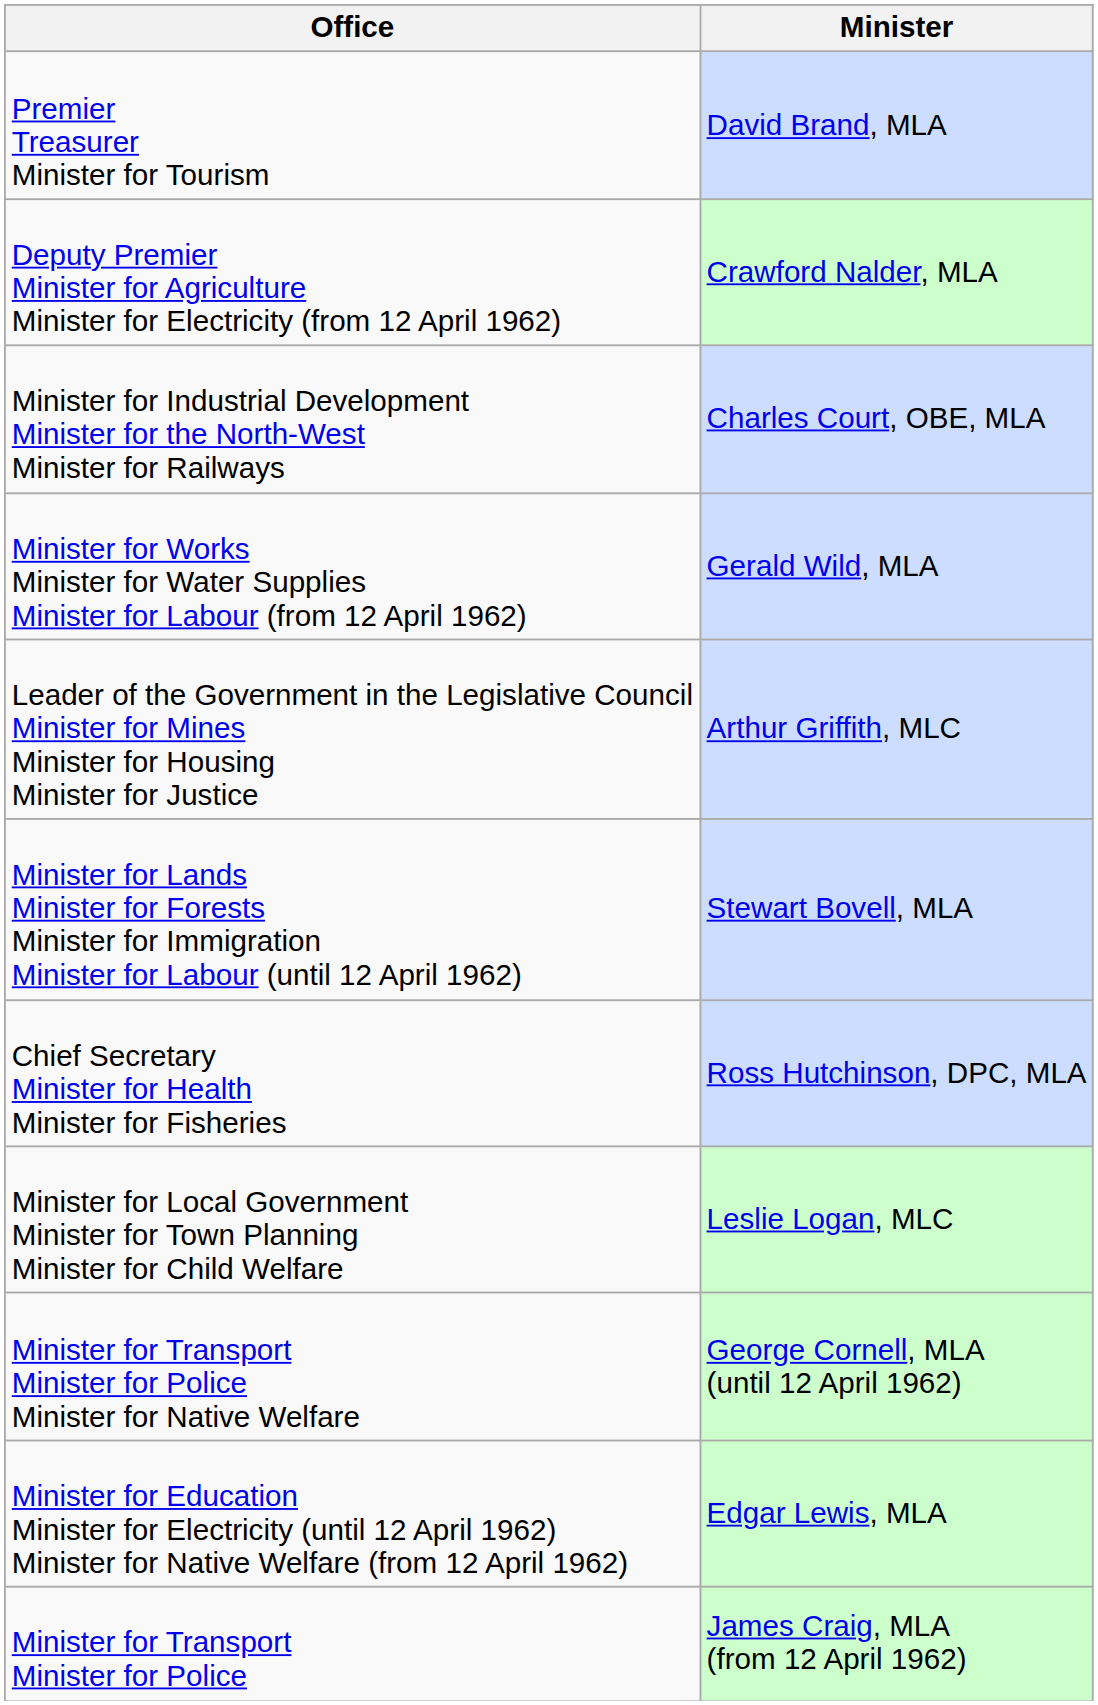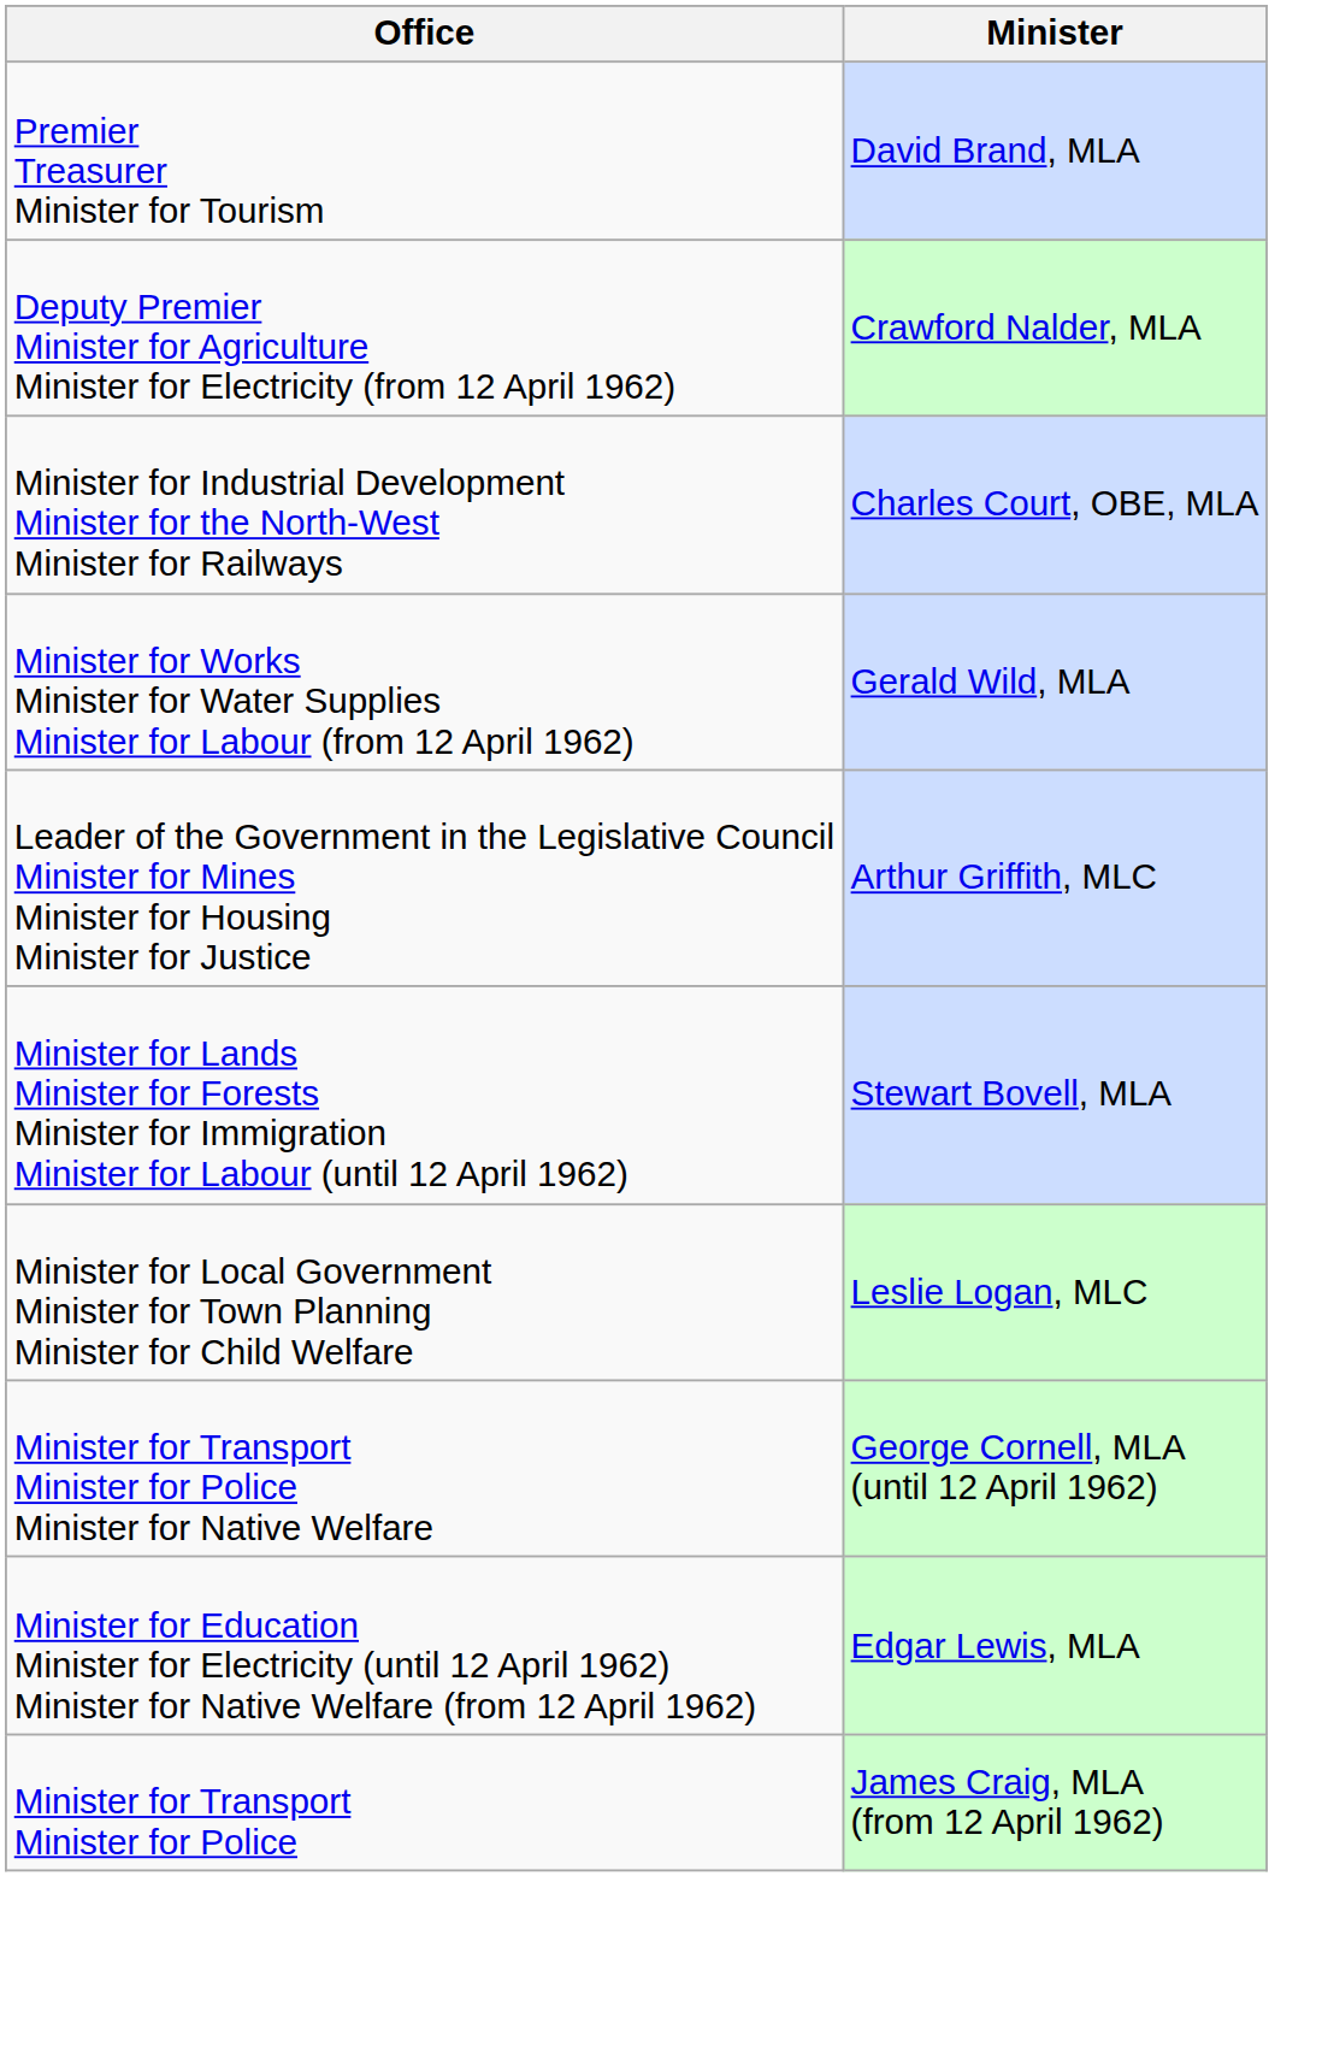- row: Chief Secretary Minister for Health Minister for Fisheries | Ross Hutchinson, DPC, MLA
